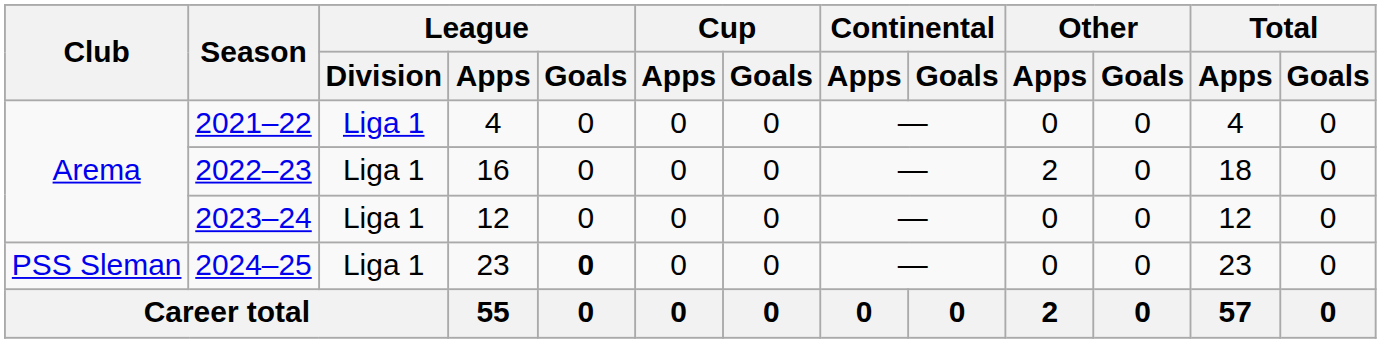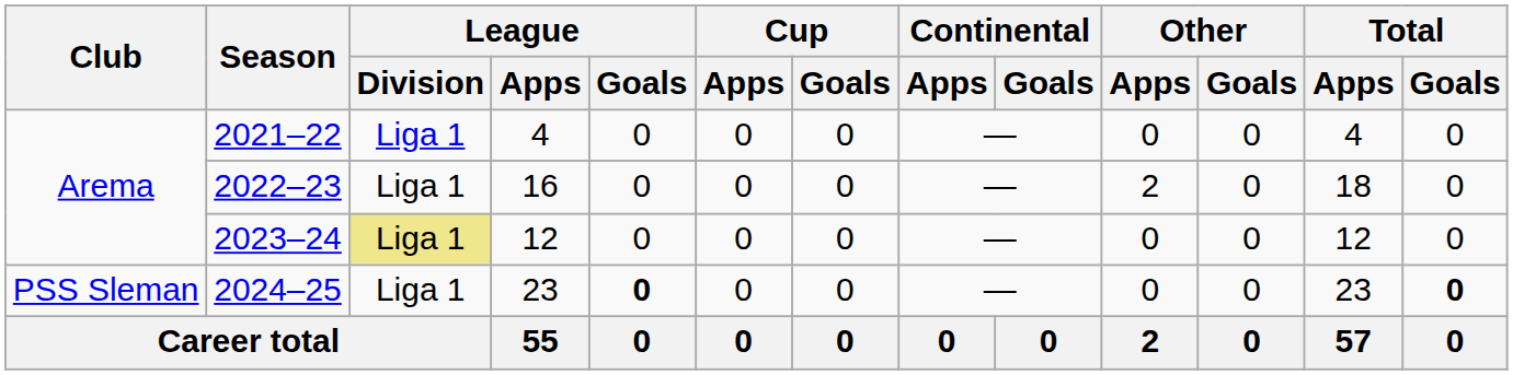2023–24 | League / Division: no background -> khaki background
2024–25 | Total / Goals: normal -> bold
